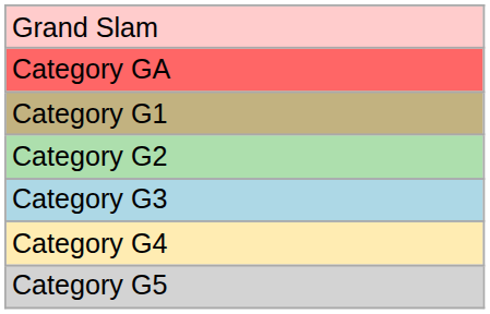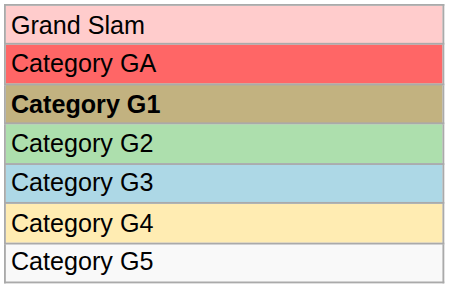row 3 | column 1: normal -> bold
row 7 | column 1: lightgrey background -> no background
